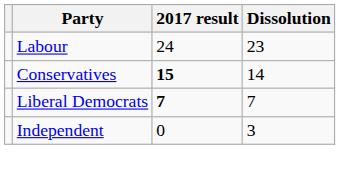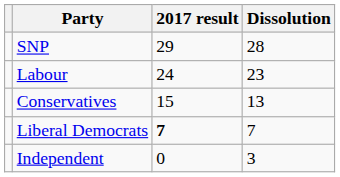+ row: SNP | 29 | 28
Conservatives | 2017 result: bold -> normal
Conservatives | Dissolution: 14 -> 13
